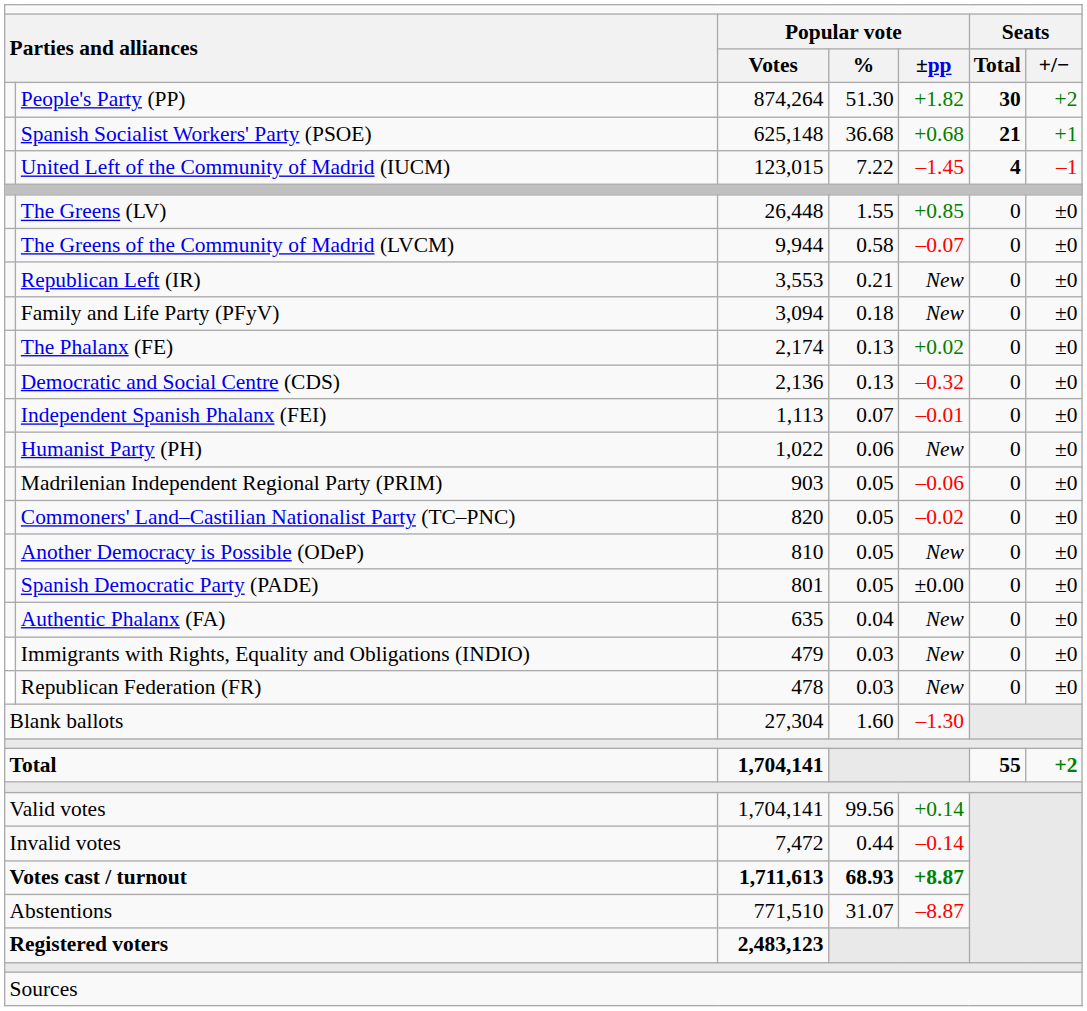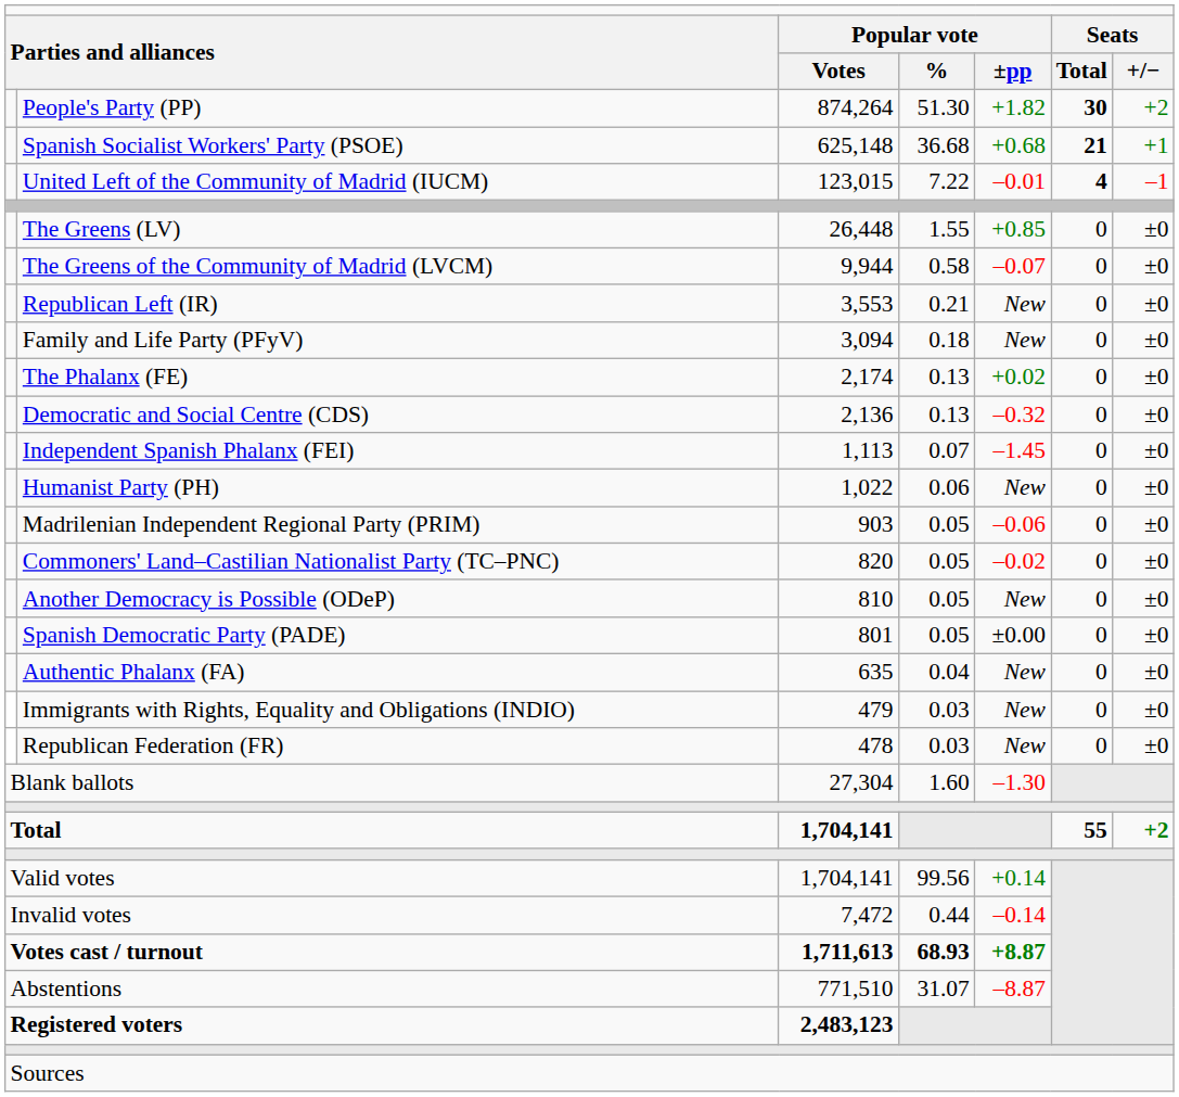United Left of the Community of Madrid (IUCM) | column 5: –1.45 -> –0.01
Independent Spanish Phalanx (FEI) | column 5: –0.01 -> –1.45
